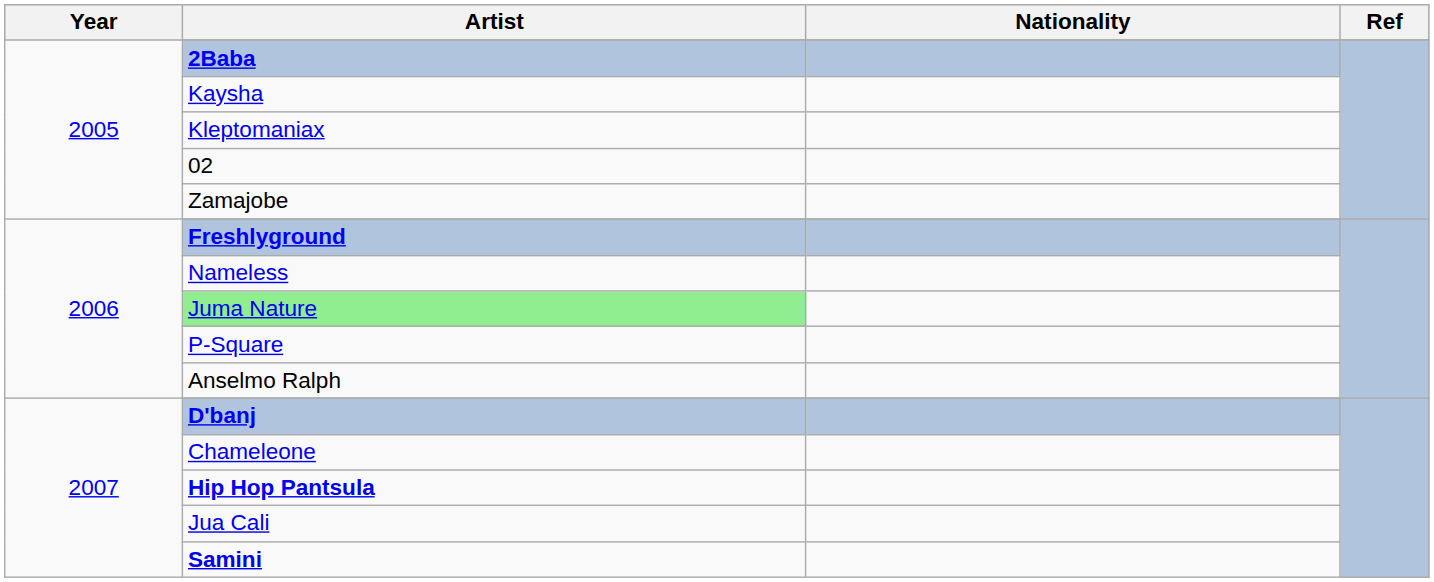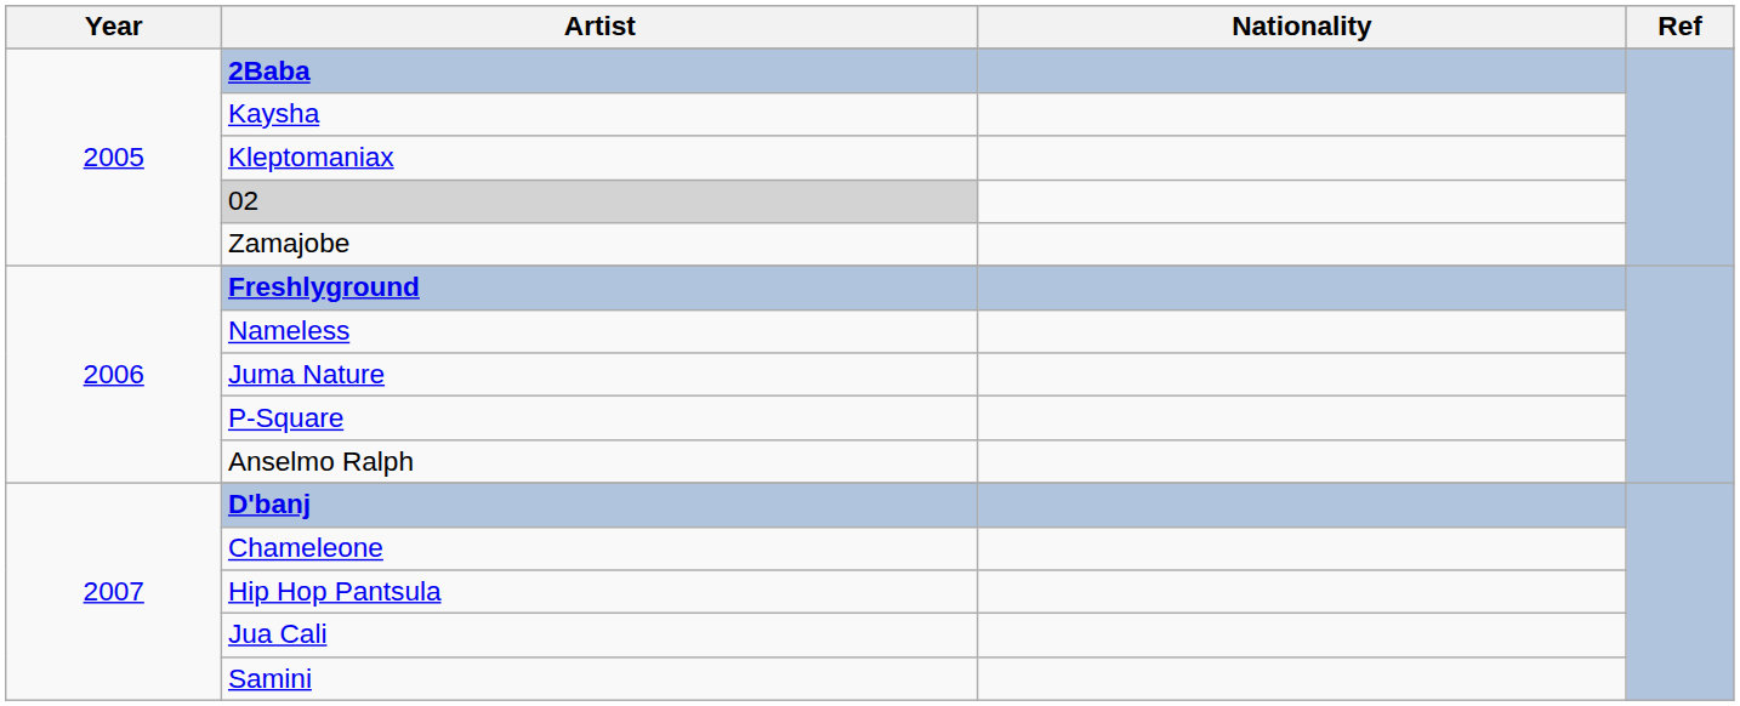02 | Artist: no background -> lightgrey background
Juma Nature | Artist: lightgreen background -> no background
Hip Hop Pantsula | Artist: bold -> normal
Samini | Artist: bold -> normal
